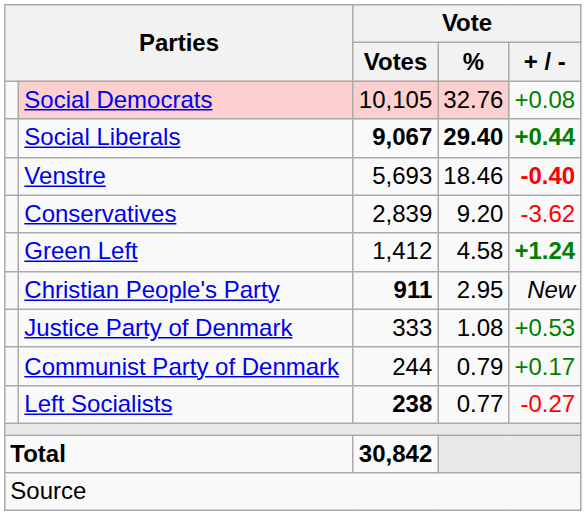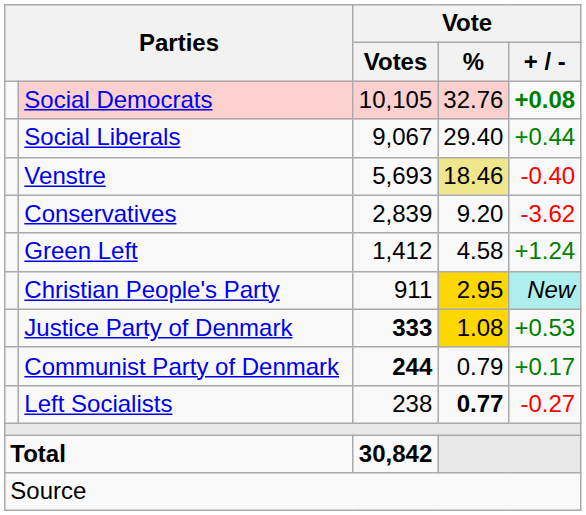Social Democrats | Vote / + / -: normal -> bold
Social Liberals | Vote / Votes: bold -> normal
Social Liberals | Vote / %: bold -> normal
Social Liberals | Vote / + / -: bold -> normal
Venstre | Vote / %: no background -> khaki background
Venstre | Vote / + / -: bold -> normal
Green Left | Vote / + / -: bold -> normal
Christian People's Party | Vote / Votes: bold -> normal
Christian People's Party | Vote / %: no background -> gold background
Christian People's Party | Vote / + / -: no background -> paleturquoise background
Justice Party of Denmark | Vote / Votes: normal -> bold
Justice Party of Denmark | Vote / %: no background -> gold background
Communist Party of Denmark | Vote / Votes: normal -> bold
Left Socialists | Vote / Votes: bold -> normal
Left Socialists | Vote / %: normal -> bold
